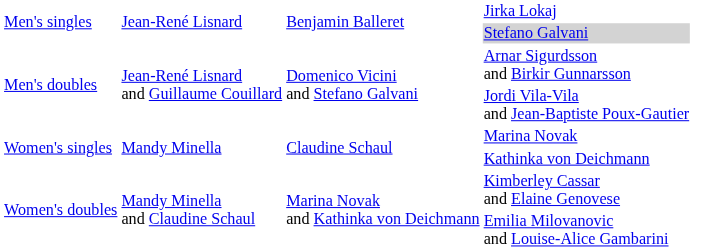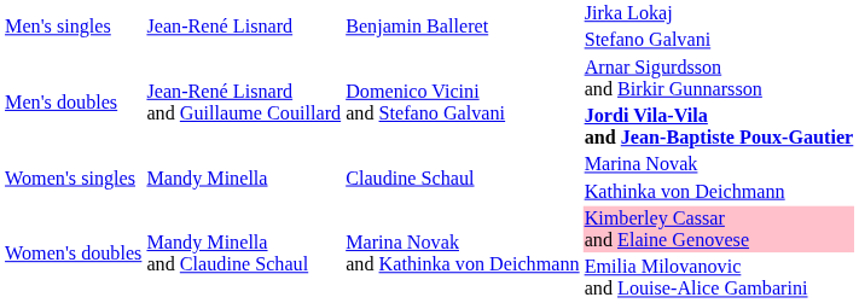Stefano Galvani | column 4: lightgrey background -> no background
Jordi Vila-Vila and Jean-Baptiste Poux-Gautier | column 4: normal -> bold
Kimberley Cassar and Elaine Genovese | column 4: no background -> pink background
